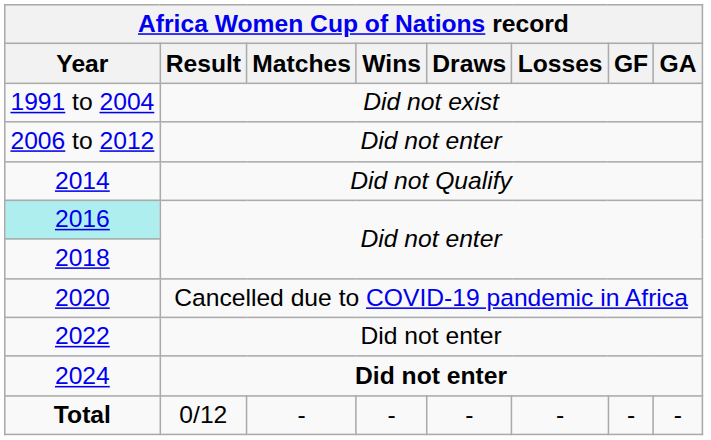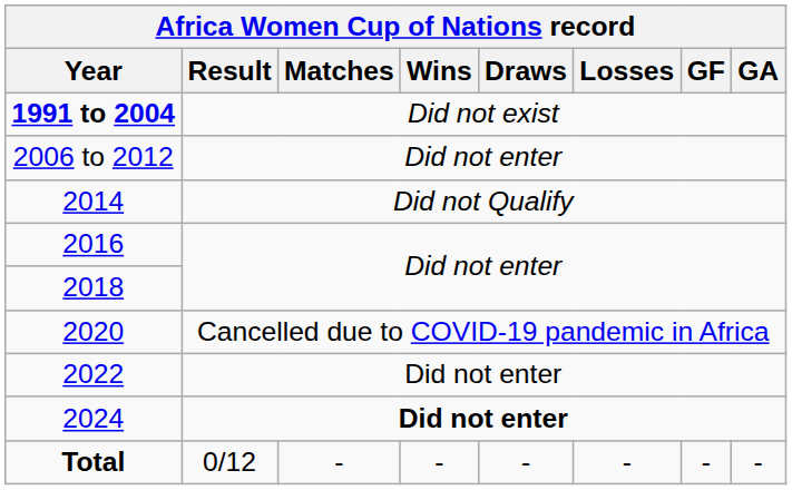1991 to 2004 | Africa Women Cup of Nations record / Year: normal -> bold
2016 | Africa Women Cup of Nations record / Year: paleturquoise background -> no background
